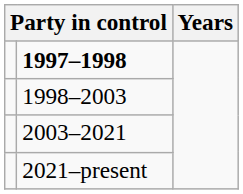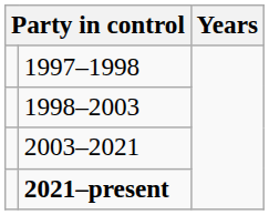1997–1998 | column 2: bold -> normal
2021–present | column 2: normal -> bold
